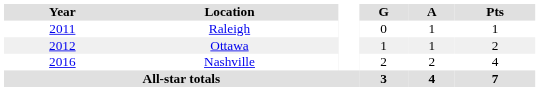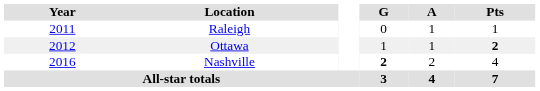Ottawa | Pts: normal -> bold
Nashville | G: normal -> bold
